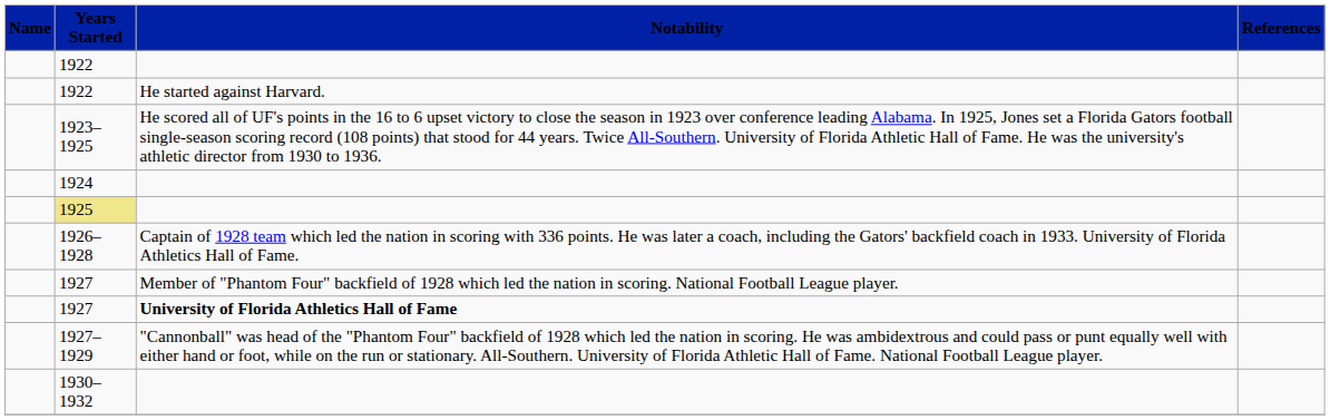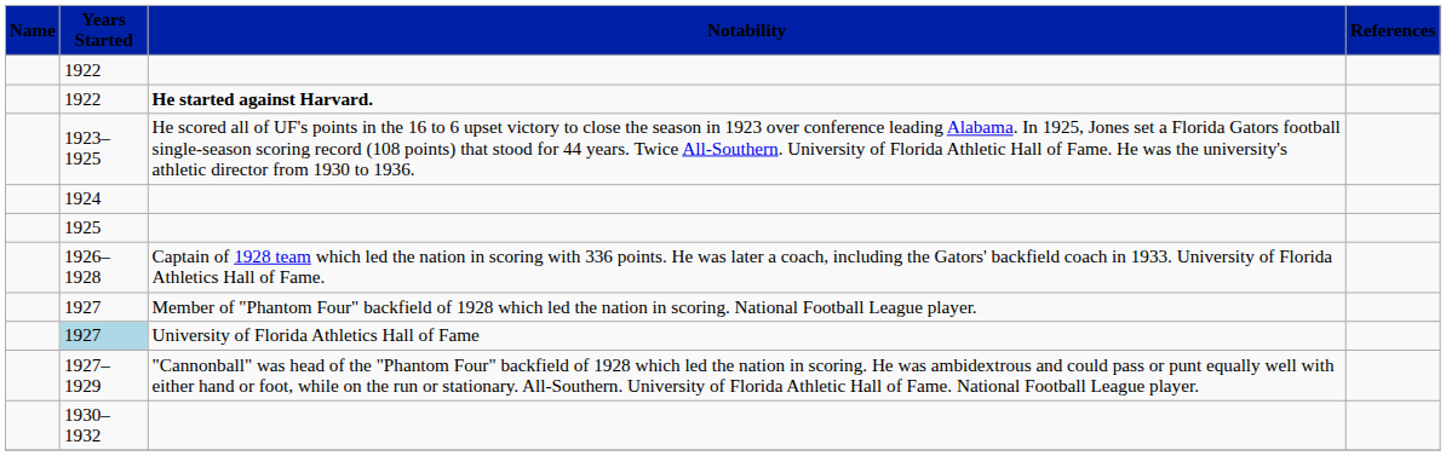1922 / He started against Harvard. | Notability: normal -> bold
1925 | Years Started: khaki background -> no background
1927 / University of Florida Athletics Hall of Fame | Years Started: no background -> lightblue background
1927 / University of Florida Athletics Hall of Fame | Notability: bold -> normal
